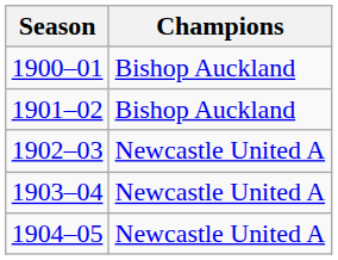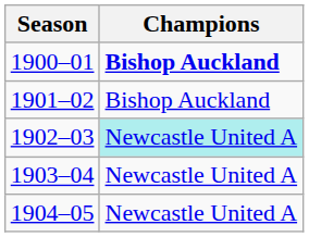1900–01 | Champions: normal -> bold
1902–03 | Champions: no background -> paleturquoise background
